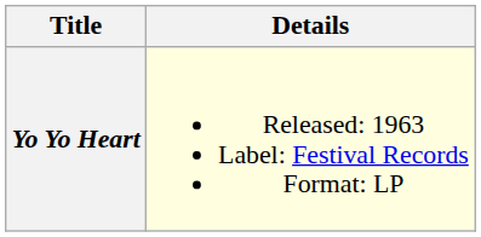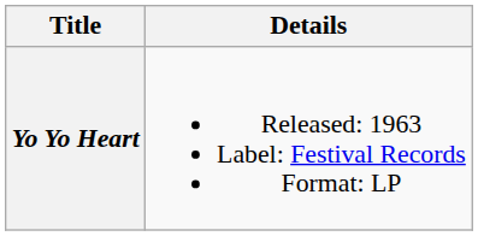Yo Yo Heart | Details: lightyellow background -> no background
